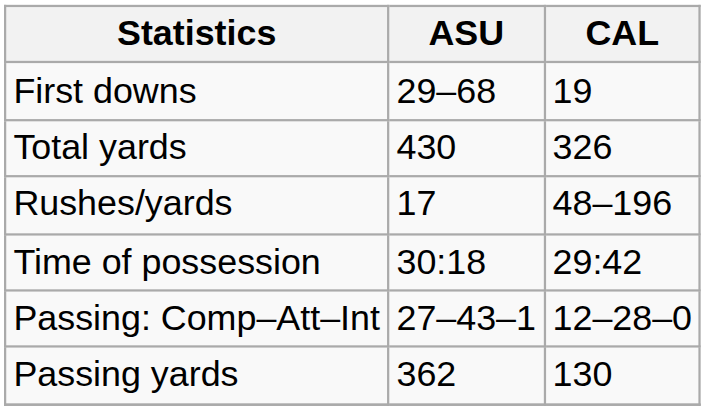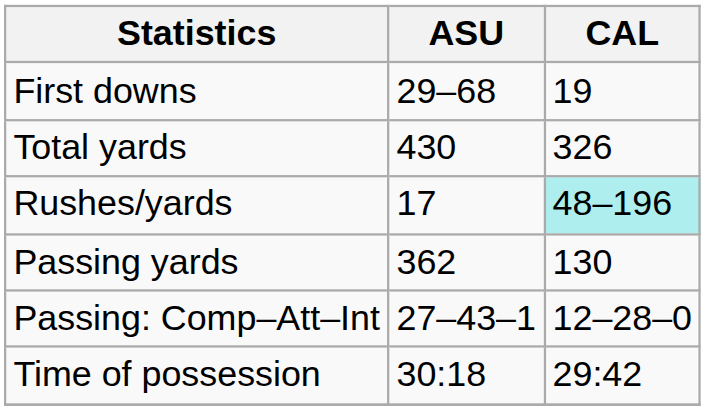Rushes/yards | CAL: no background -> paleturquoise background
rows swapped: Passing yards <-> Time of possession
